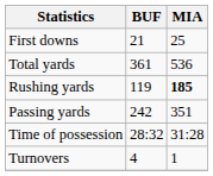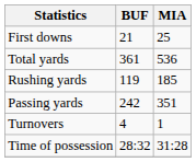Rushing yards | MIA: bold -> normal
rows swapped: Turnovers <-> Time of possession
